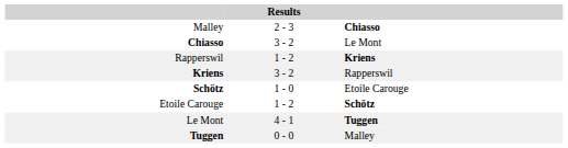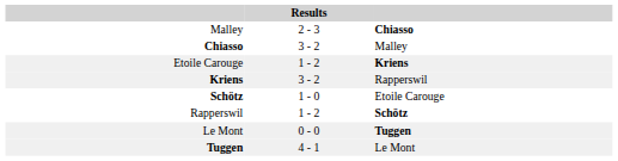row 3 | column 3: Le Mont -> Malley
row 4 | column 1: Rapperswil -> Etoile Carouge
row 7 | column 1: Etoile Carouge -> Rapperswil
row 8 | Results: 4 - 1 -> 0 - 0
row 9 | Results: 0 - 0 -> 4 - 1
row 9 | column 3: Malley -> Le Mont
